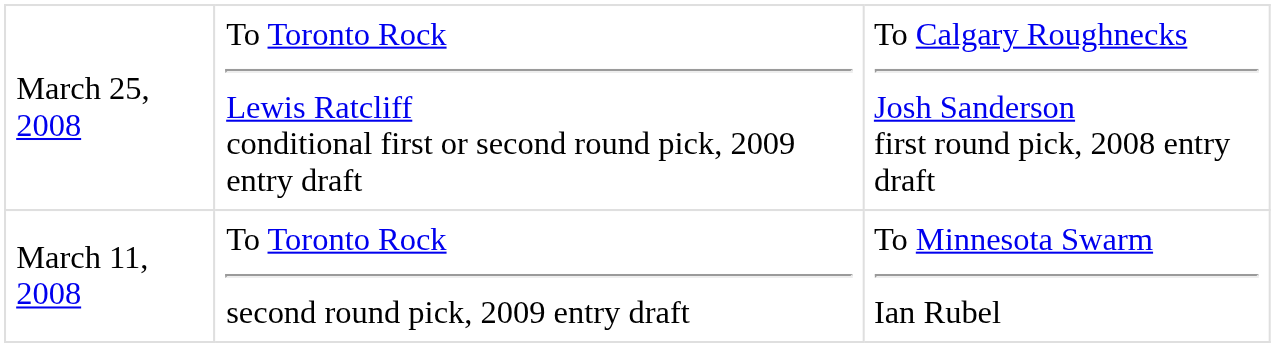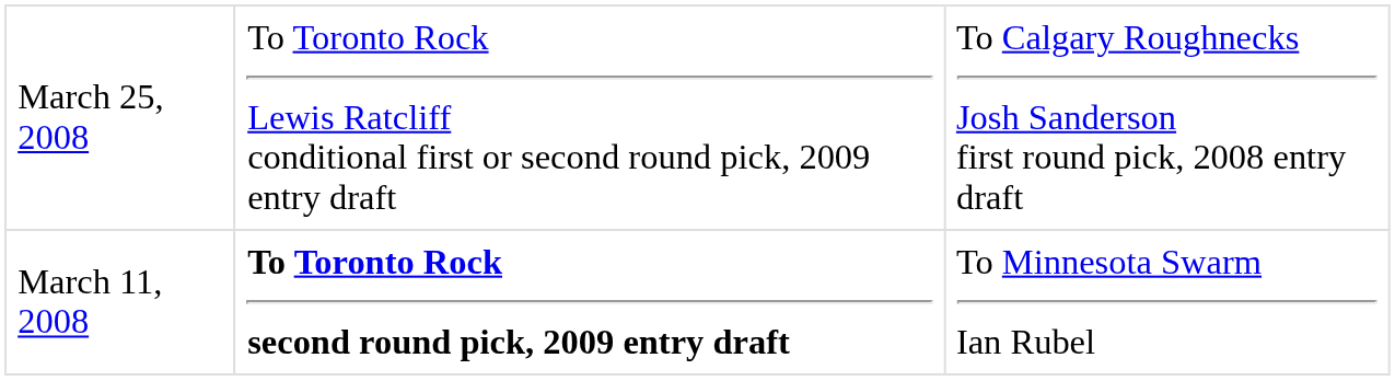March 11, 2008 | column 2: normal -> bold
